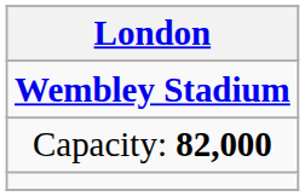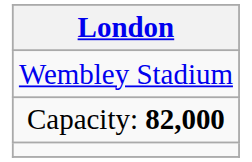row 2 | column 1: bold -> normal
